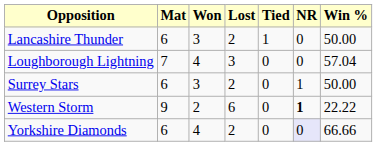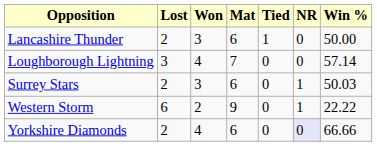columns swapped: Mat <-> Lost
Loughborough Lightning | Win %: 57.04 -> 57.14
Surrey Stars | Win %: 50.00 -> 50.03
Western Storm | NR: bold -> normal
